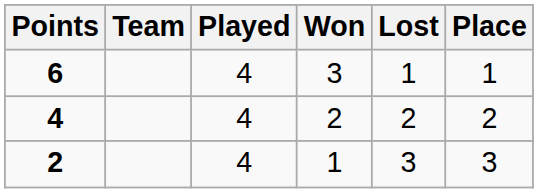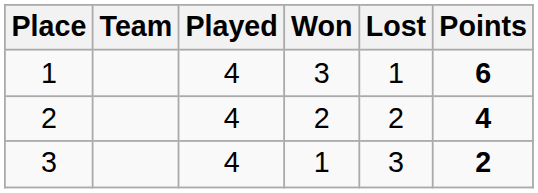columns swapped: Place <-> Points
